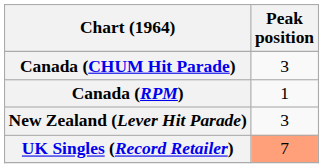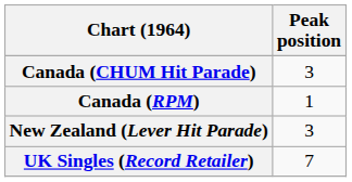UK Singles (Record Retailer) | Peak position: lightsalmon background -> no background
